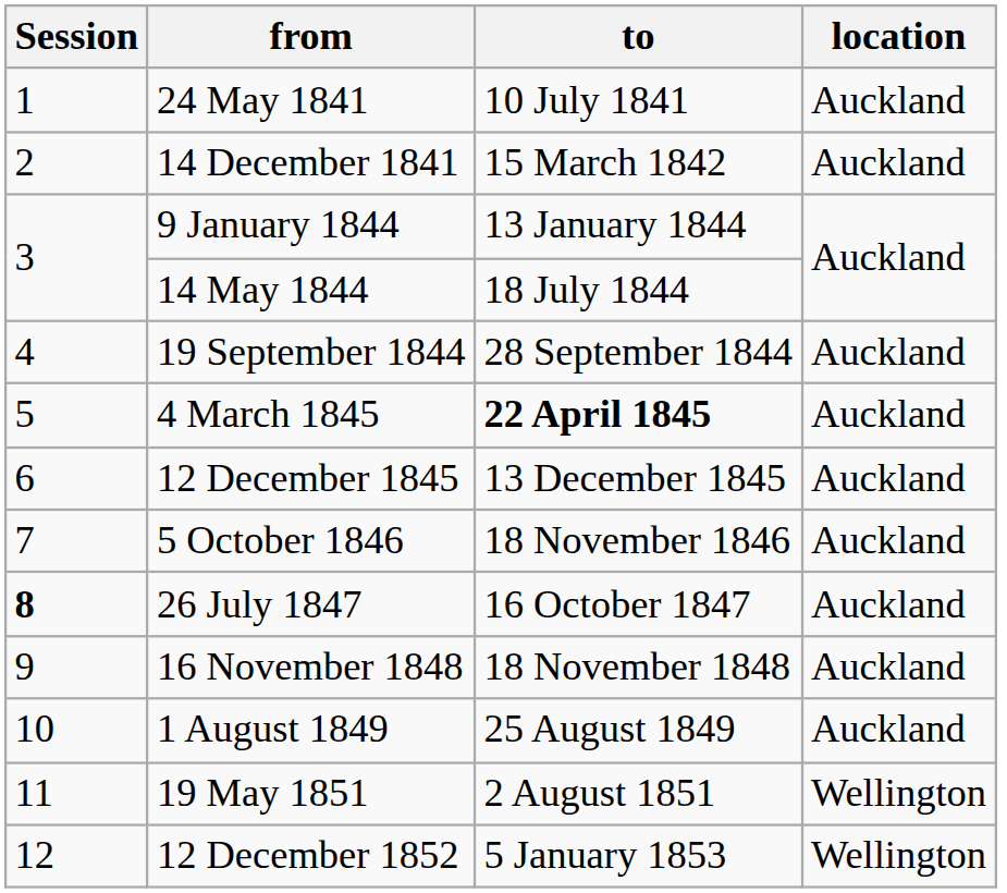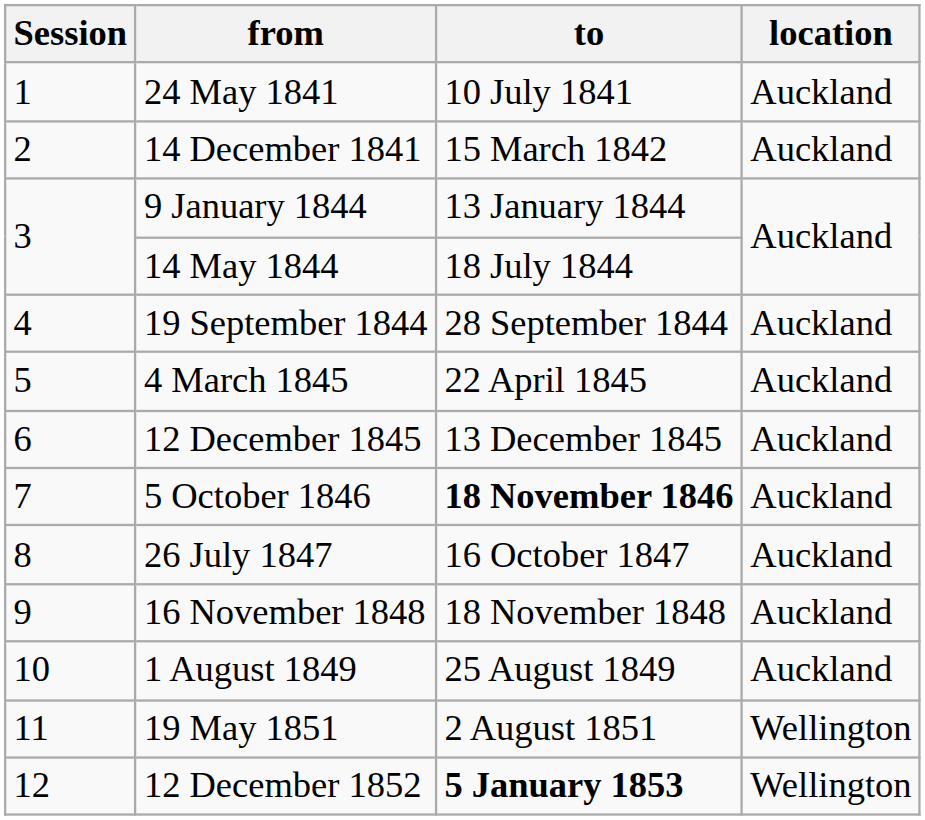4 March 1845 | to: bold -> normal
5 October 1846 | to: normal -> bold
26 July 1847 | Session: bold -> normal
12 December 1852 | to: normal -> bold
